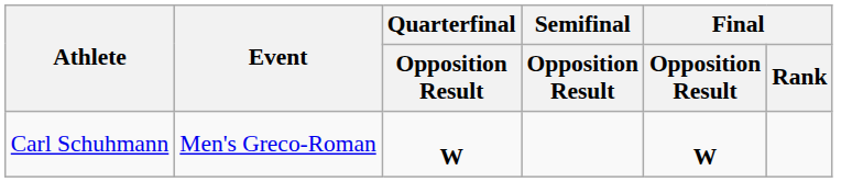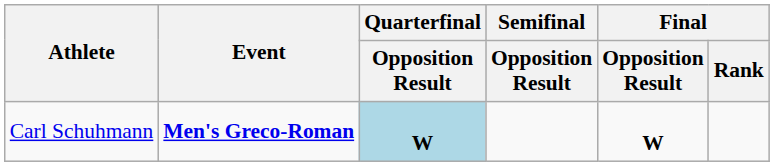Carl Schuhmann | Event: normal -> bold
Carl Schuhmann | Quarterfinal / Opposition Result: no background -> lightblue background
